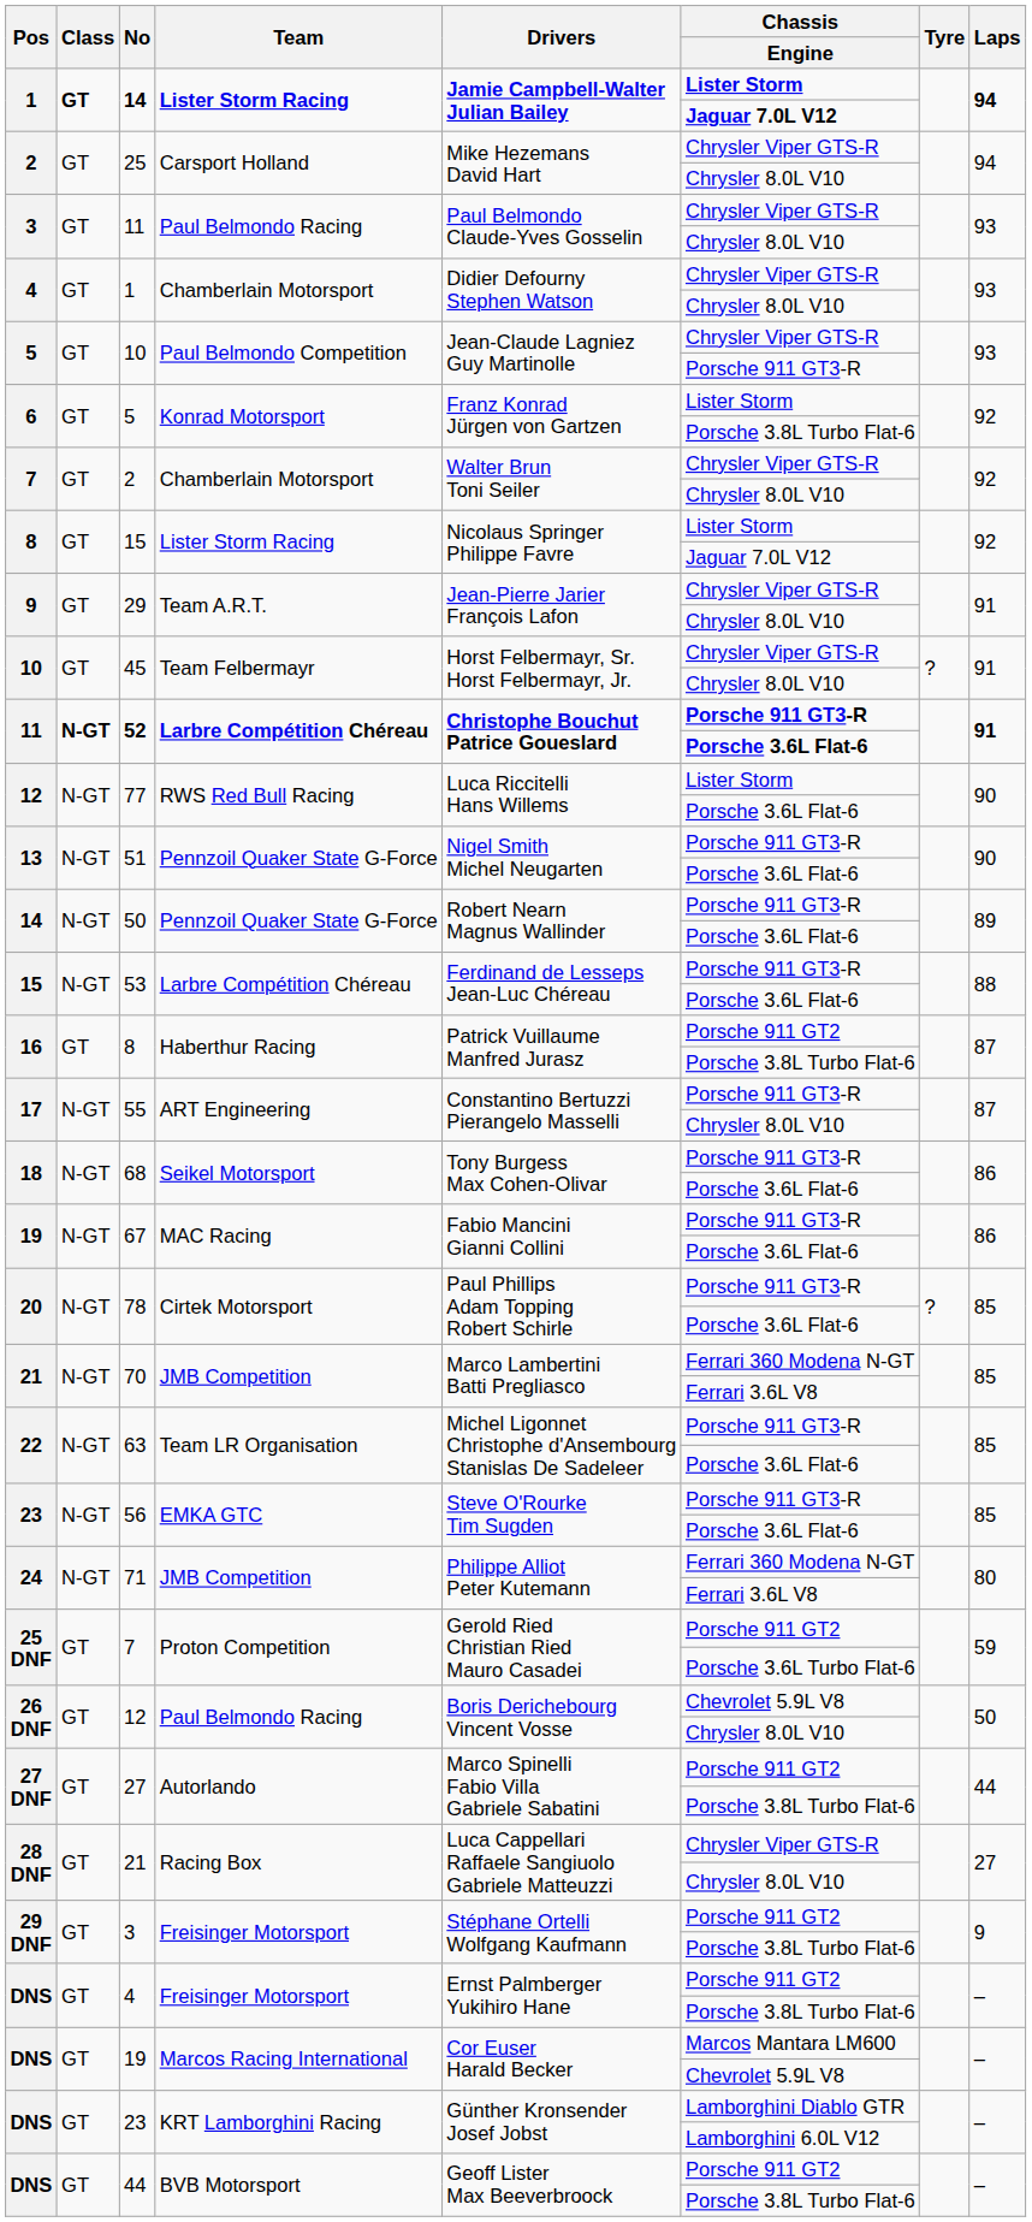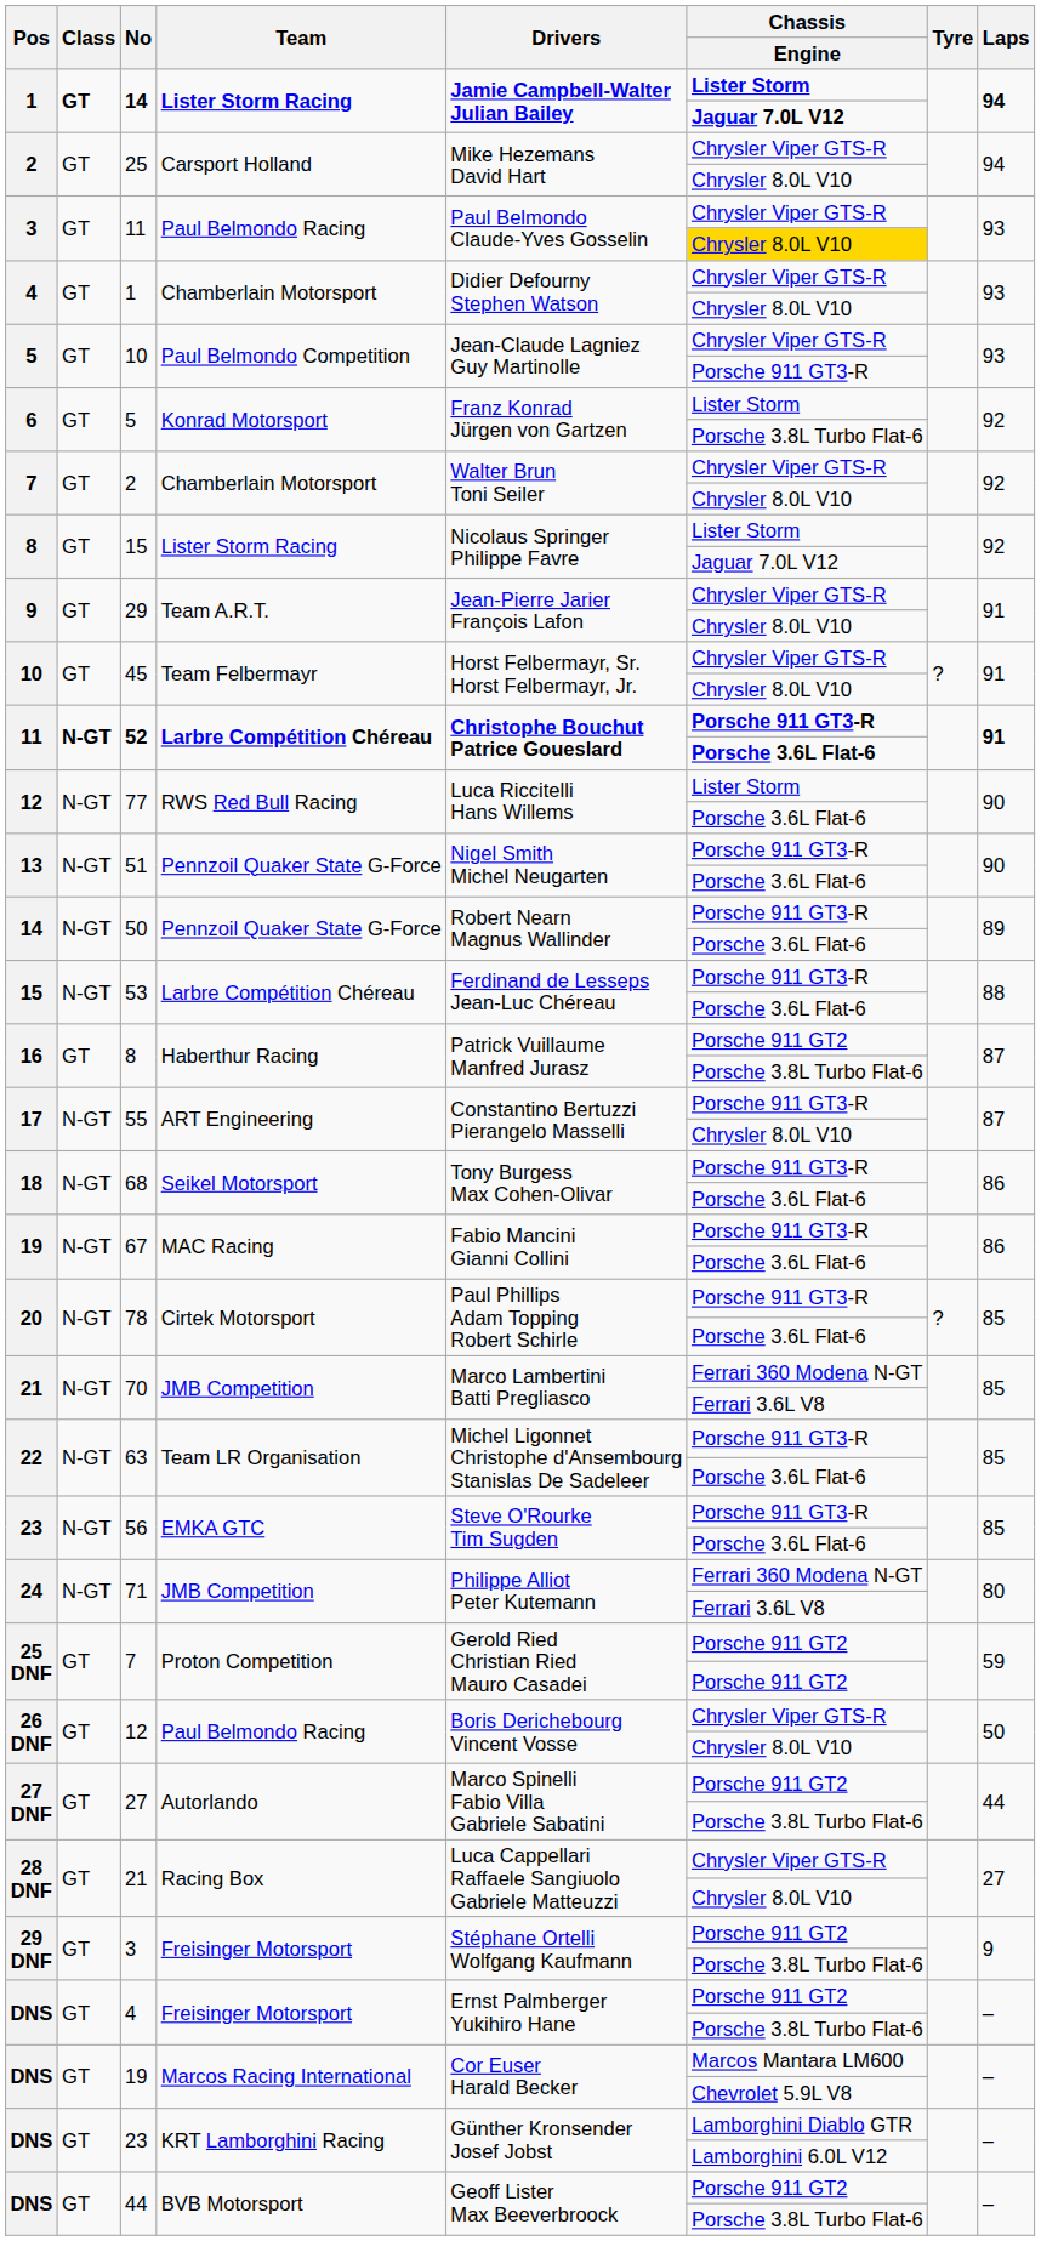row 8 | Chassis / Engine: no background -> gold background
row 52 | Chassis / Engine: Porsche 3.6L Turbo Flat-6 -> Porsche 911 GT2
row 53 | Chassis / Engine: Chevrolet 5.9L V8 -> Chrysler Viper GTS-R
